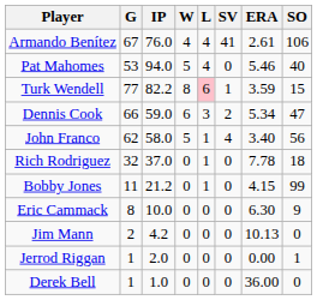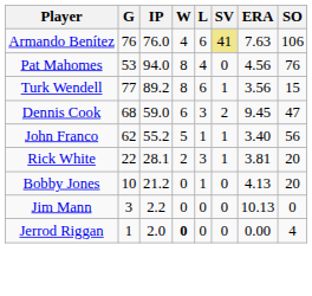Armando Benítez | G: 67 -> 76
Armando Benítez | L: 4 -> 6
Armando Benítez | SV: no background -> khaki background
Armando Benítez | ERA: 2.61 -> 7.63
Pat Mahomes | W: 5 -> 8
Pat Mahomes | ERA: 5.46 -> 4.56
Pat Mahomes | SO: 40 -> 76
Turk Wendell | IP: 82.2 -> 89.2
Turk Wendell | L: pink background -> no background
Turk Wendell | ERA: 3.59 -> 3.56
Dennis Cook | G: 66 -> 68
Dennis Cook | ERA: 5.34 -> 9.45
John Franco | IP: 58.0 -> 55.2
John Franco | SV: 4 -> 1
- row: Rich Rodriguez | 32 | 37.0 | 0 | 1 | 0 | 7.78 | 18
+ row: Rick White | 22 | 28.1 | 2 | 3 | 1 | 3.81 | 20
Bobby Jones | G: 11 -> 10
Bobby Jones | ERA: 4.15 -> 4.13
Bobby Jones | SO: 99 -> 20
- row: Eric Cammack | 8 | 10.0 | 0 | 0 | 0 | 6.30 | 9
Jim Mann | G: 2 -> 3
Jim Mann | IP: 4.2 -> 2.2
Jerrod Riggan | W: normal -> bold
Jerrod Riggan | SO: 1 -> 4
- row: Derek Bell | 1 | 1.0 | 0 | 0 | 0 | 36.00 | 0
